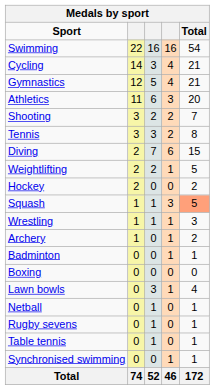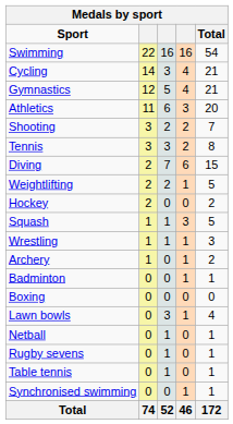Squash | Total: lightsalmon background -> no background
